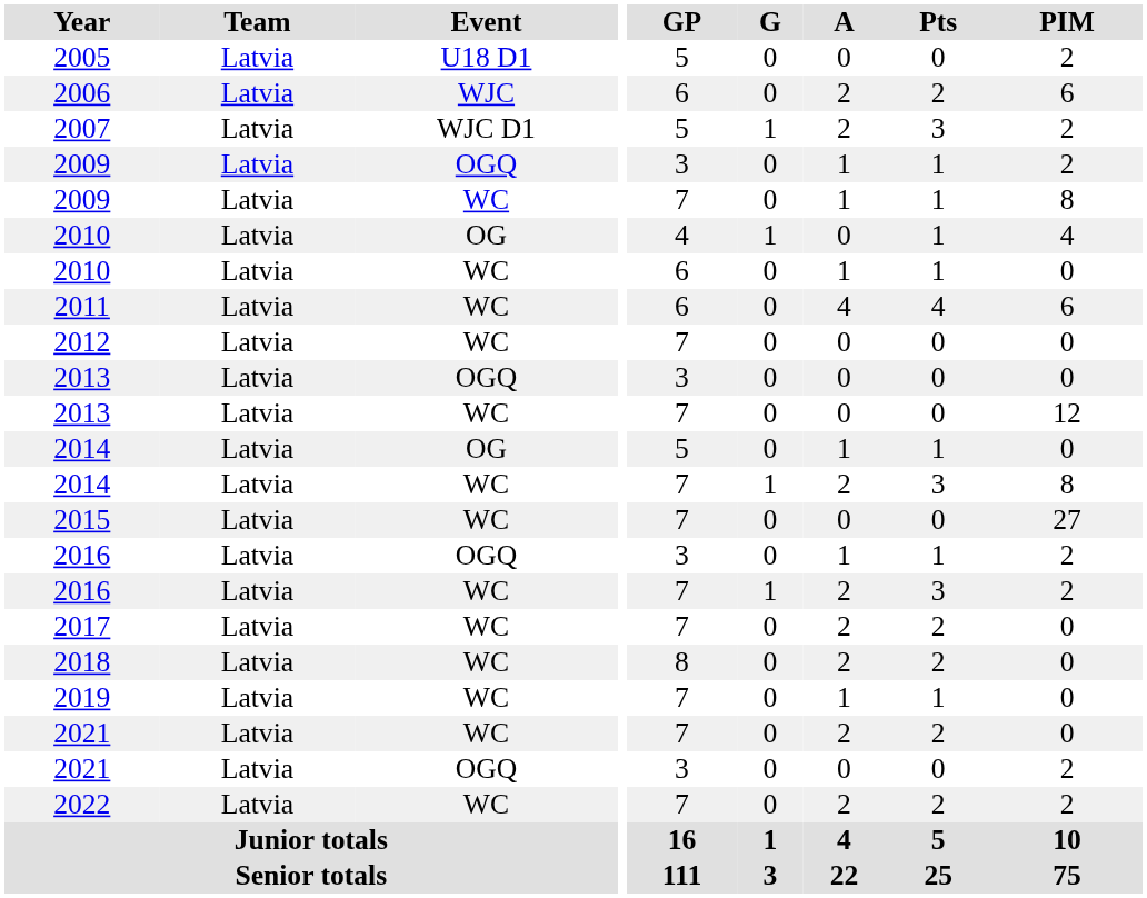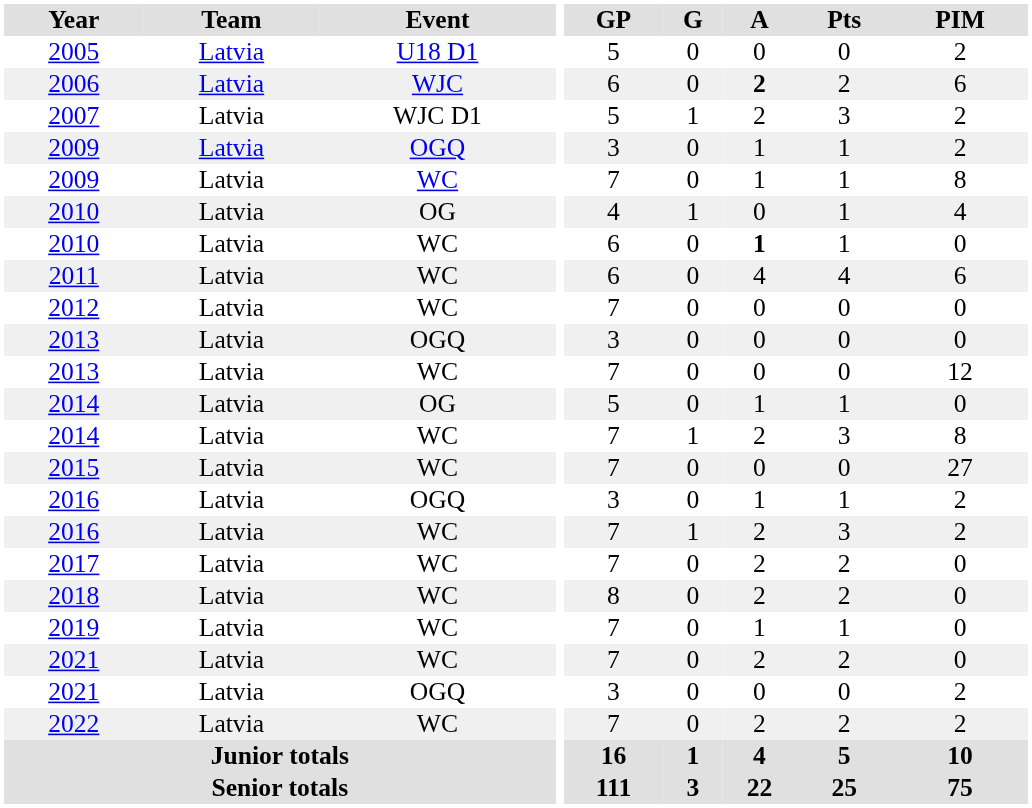2006 | A: normal -> bold
2010 / WC | A: normal -> bold
